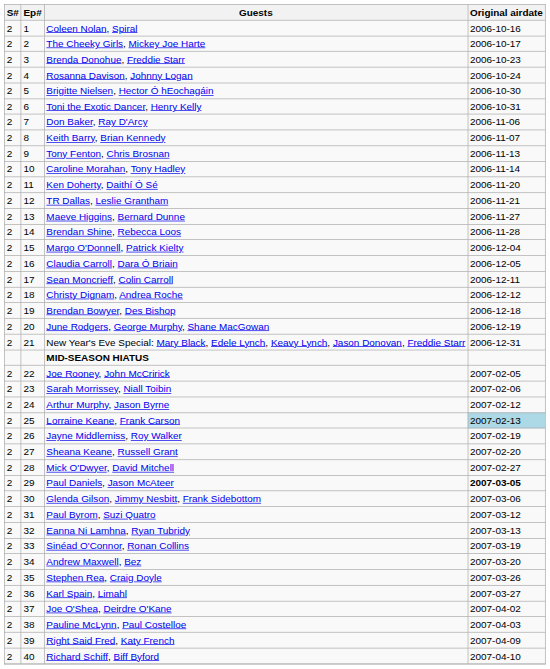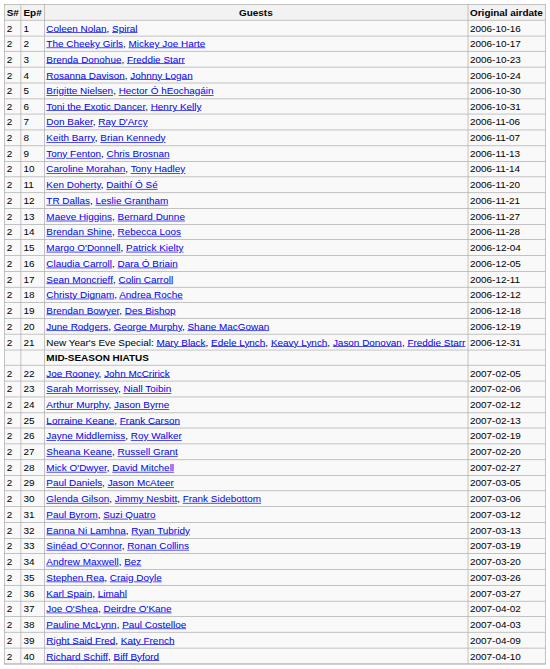Lorraine Keane, Frank Carson | Original airdate: lightblue background -> no background
Paul Daniels, Jason McAteer | Original airdate: bold -> normal
